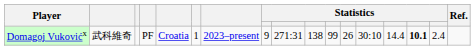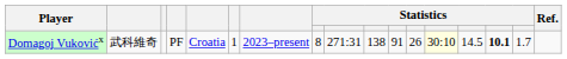Domagoj Vukovićx | column 8: 9 -> 8
Domagoj Vukovićx | column 11: 99 -> 91
Domagoj Vukovićx | column 13: no background -> lightyellow background
Domagoj Vukovićx | column 14: 14.4 -> 14.5
Domagoj Vukovićx | column 16: 2.4 -> 1.7
